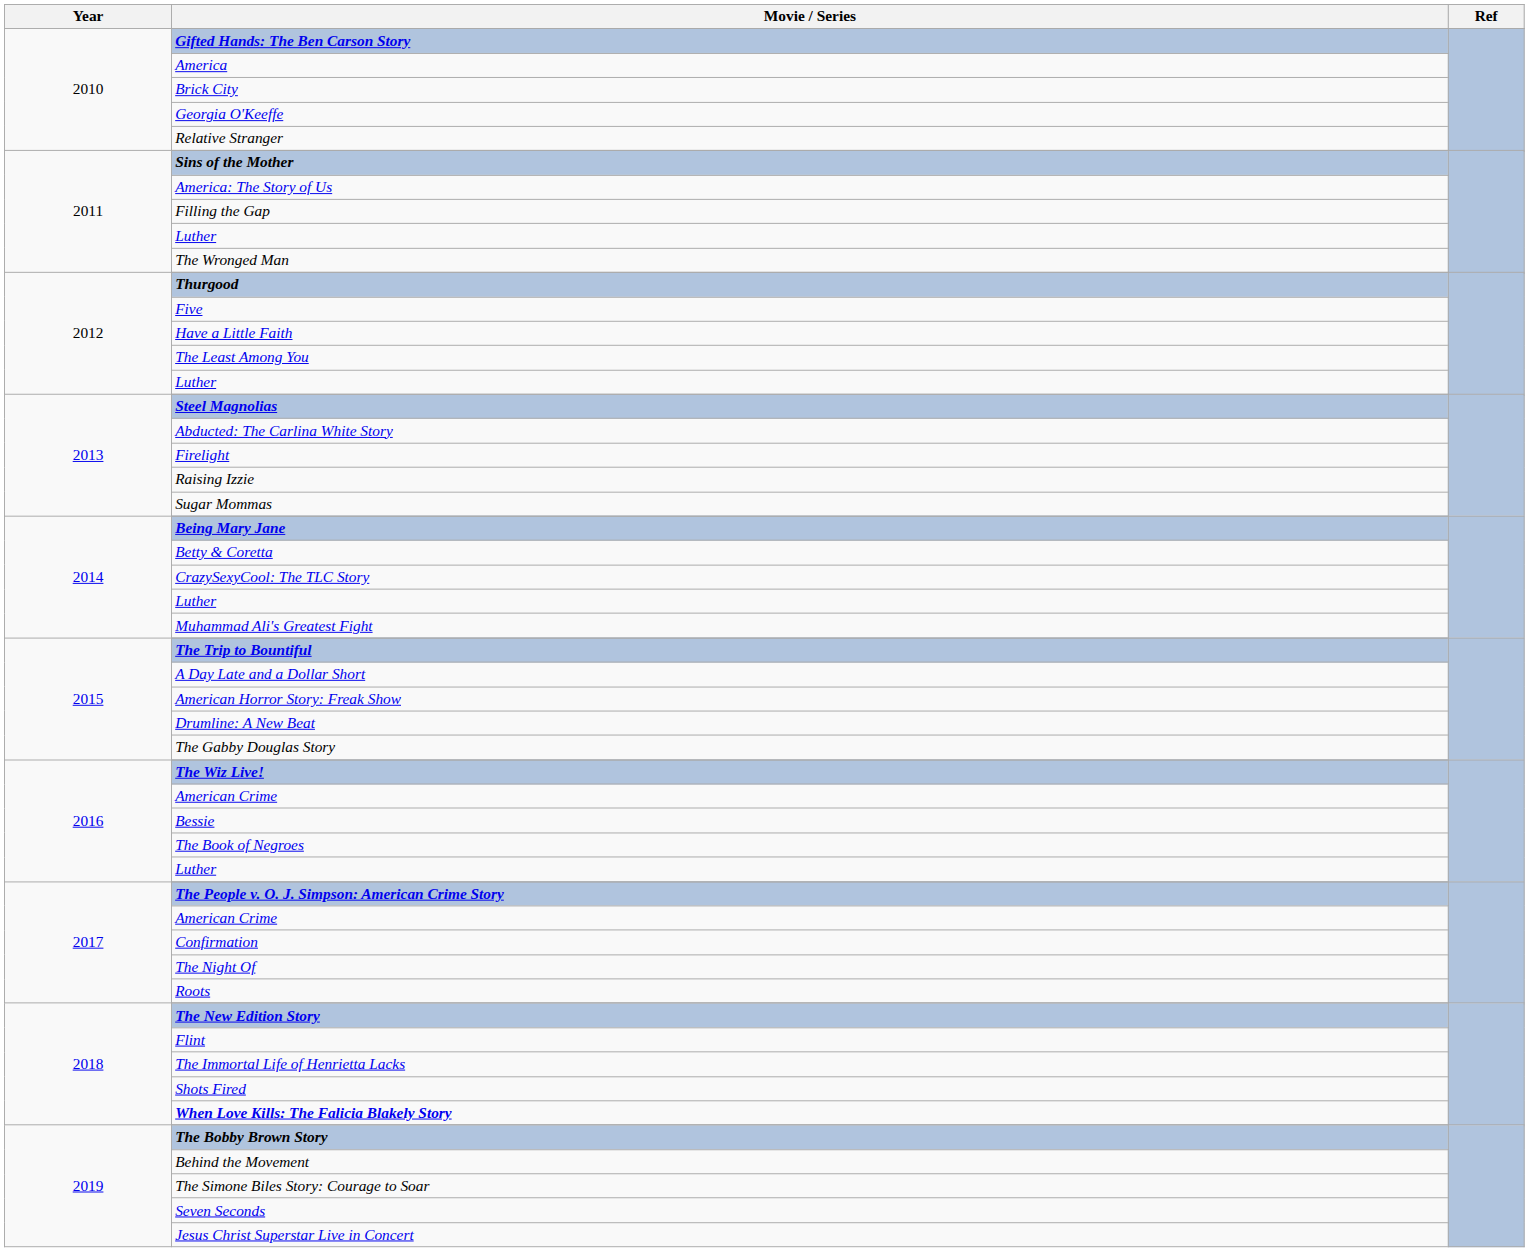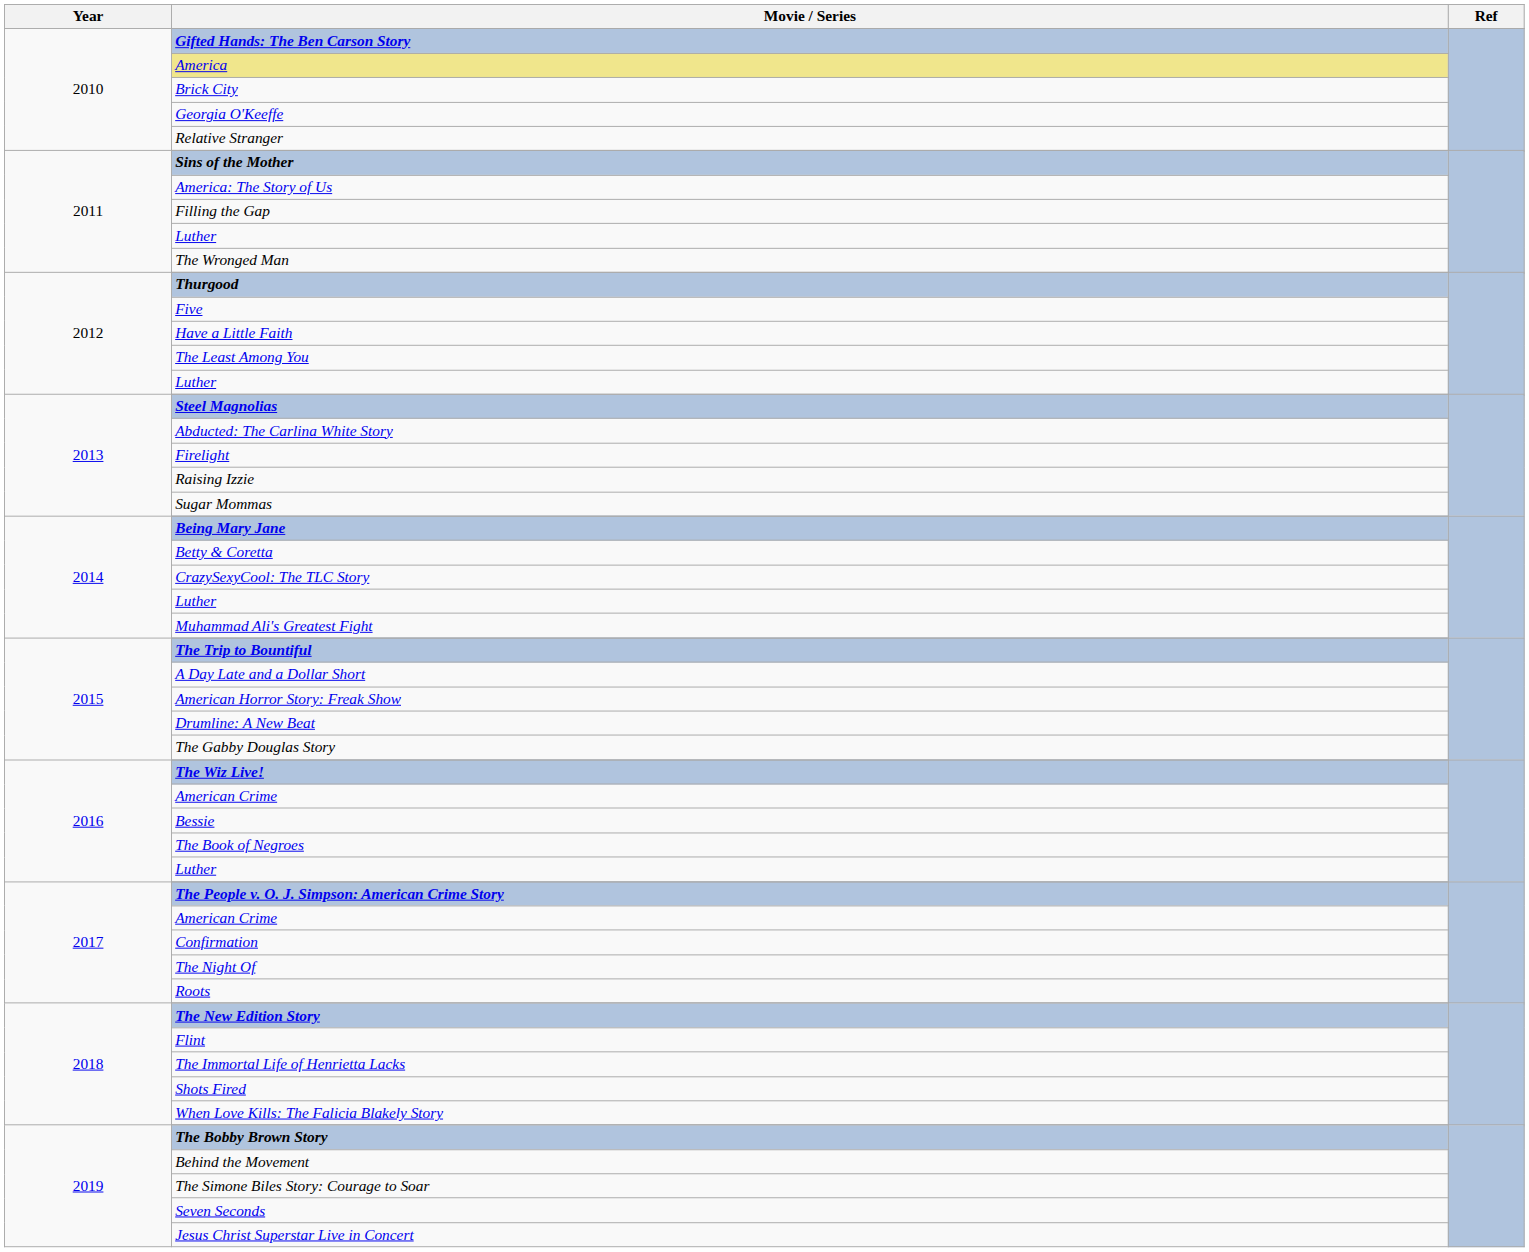America | Movie / Series: no background -> khaki background
When Love Kills: The Falicia Blakely Story | Movie / Series: bold -> normal
